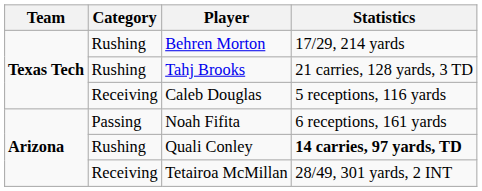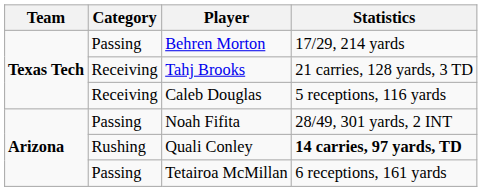Behren Morton | Category: Rushing -> Passing
Tahj Brooks | Category: Rushing -> Receiving
Noah Fifita | Statistics: 6 receptions, 161 yards -> 28/49, 301 yards, 2 INT
Tetairoa McMillan | Category: Receiving -> Passing
Tetairoa McMillan | Statistics: 28/49, 301 yards, 2 INT -> 6 receptions, 161 yards
